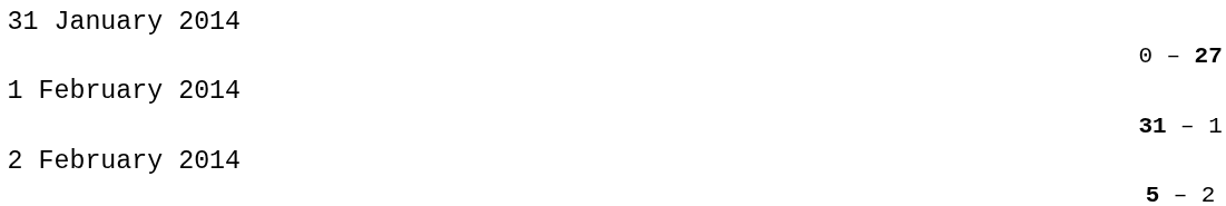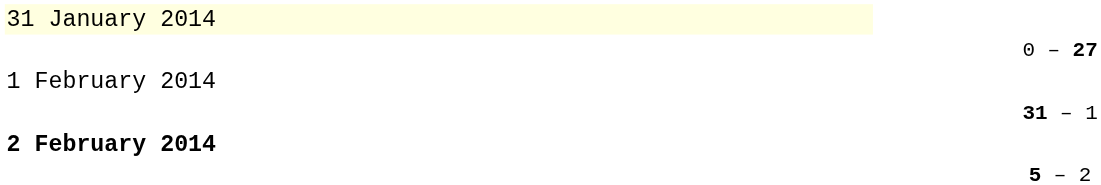31 January 2014 | column 1: no background -> lightyellow background
2 February 2014 | column 1: normal -> bold
